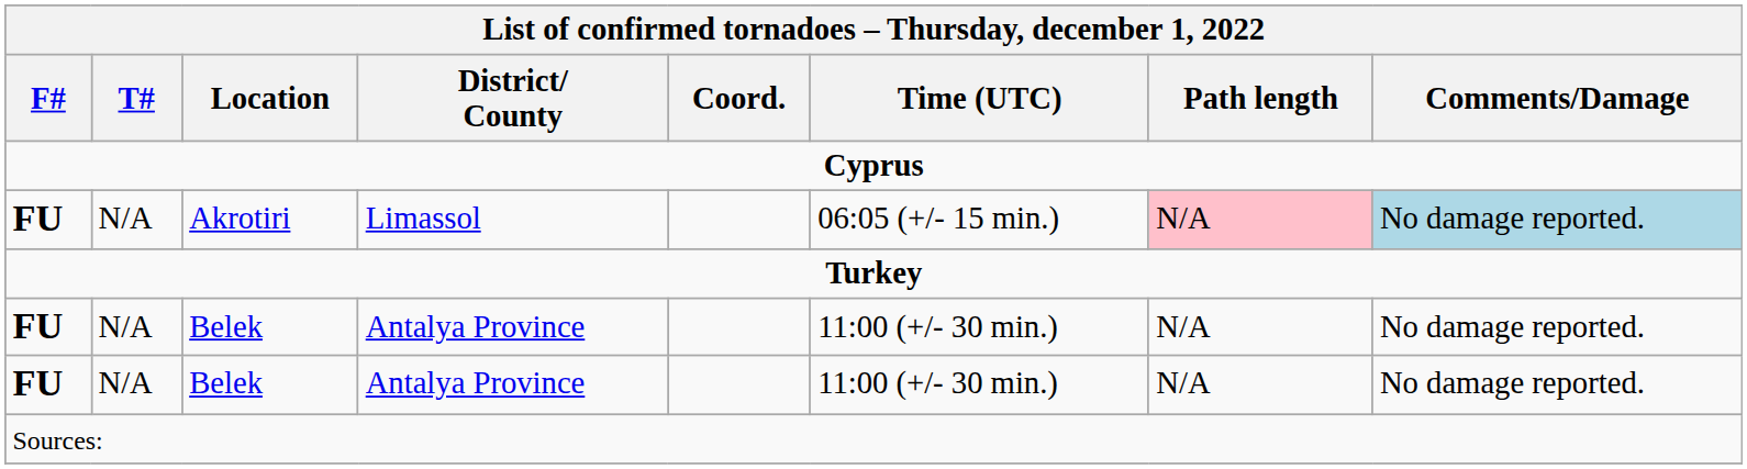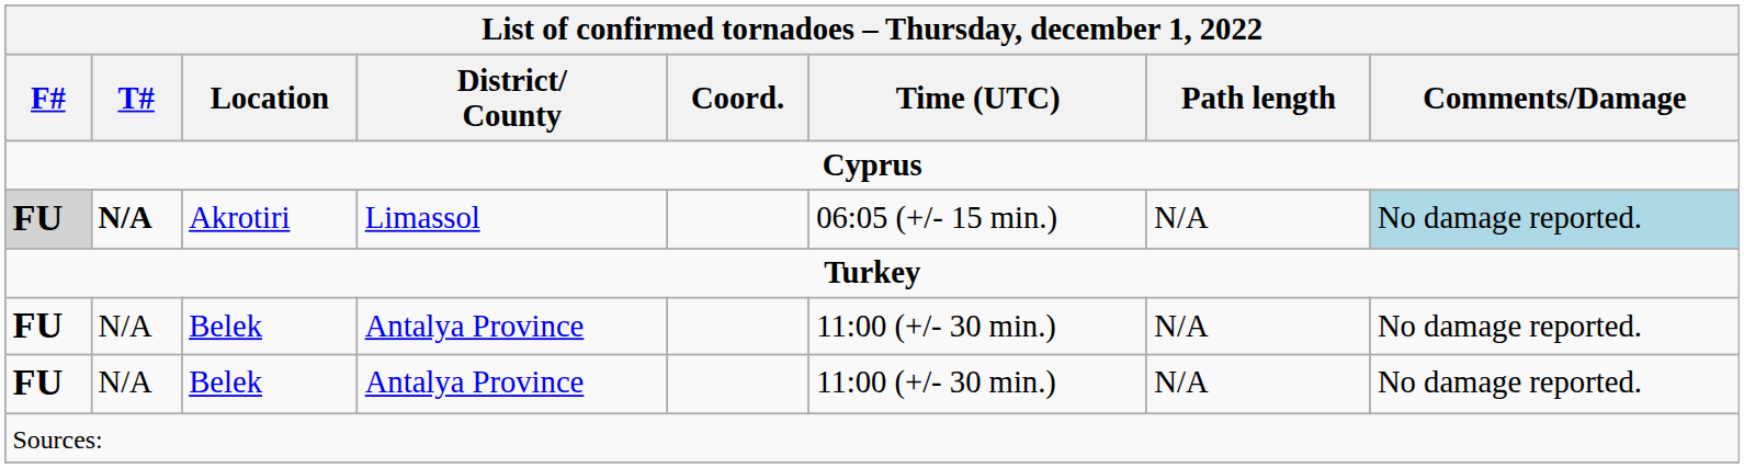Akrotiri | F#: no background -> lightgrey background
Akrotiri | T#: normal -> bold
Akrotiri | Path length: pink background -> no background
